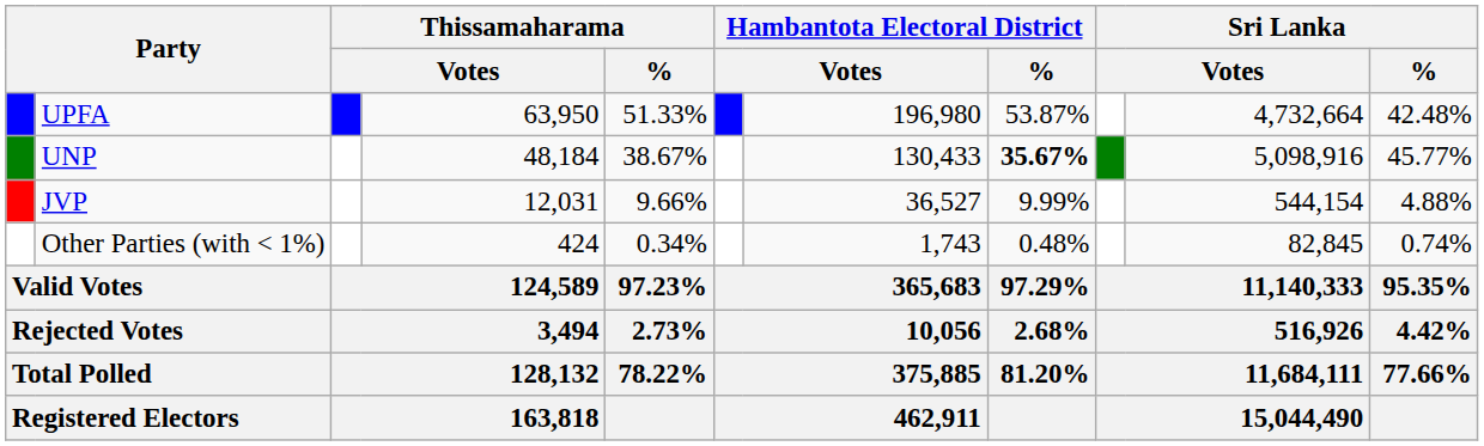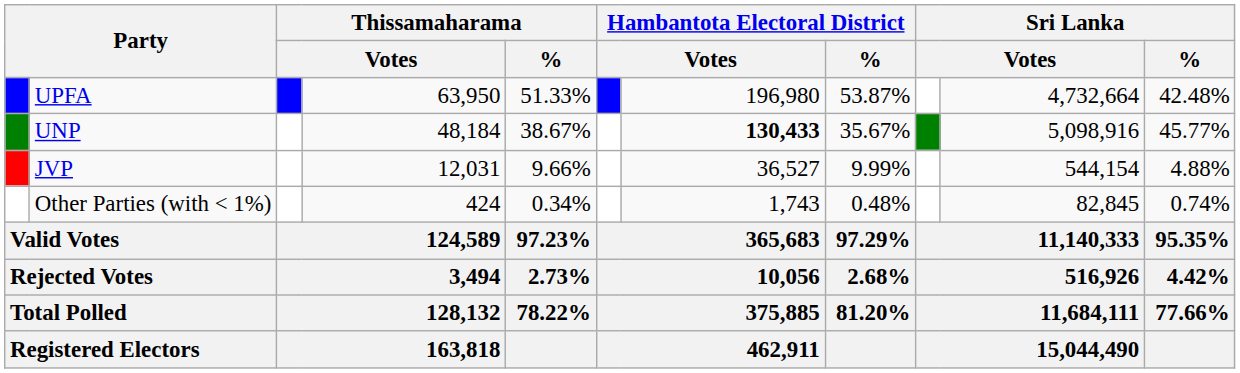UNP | column 7: normal -> bold
UNP | Hambantota Electoral District / %: bold -> normal
